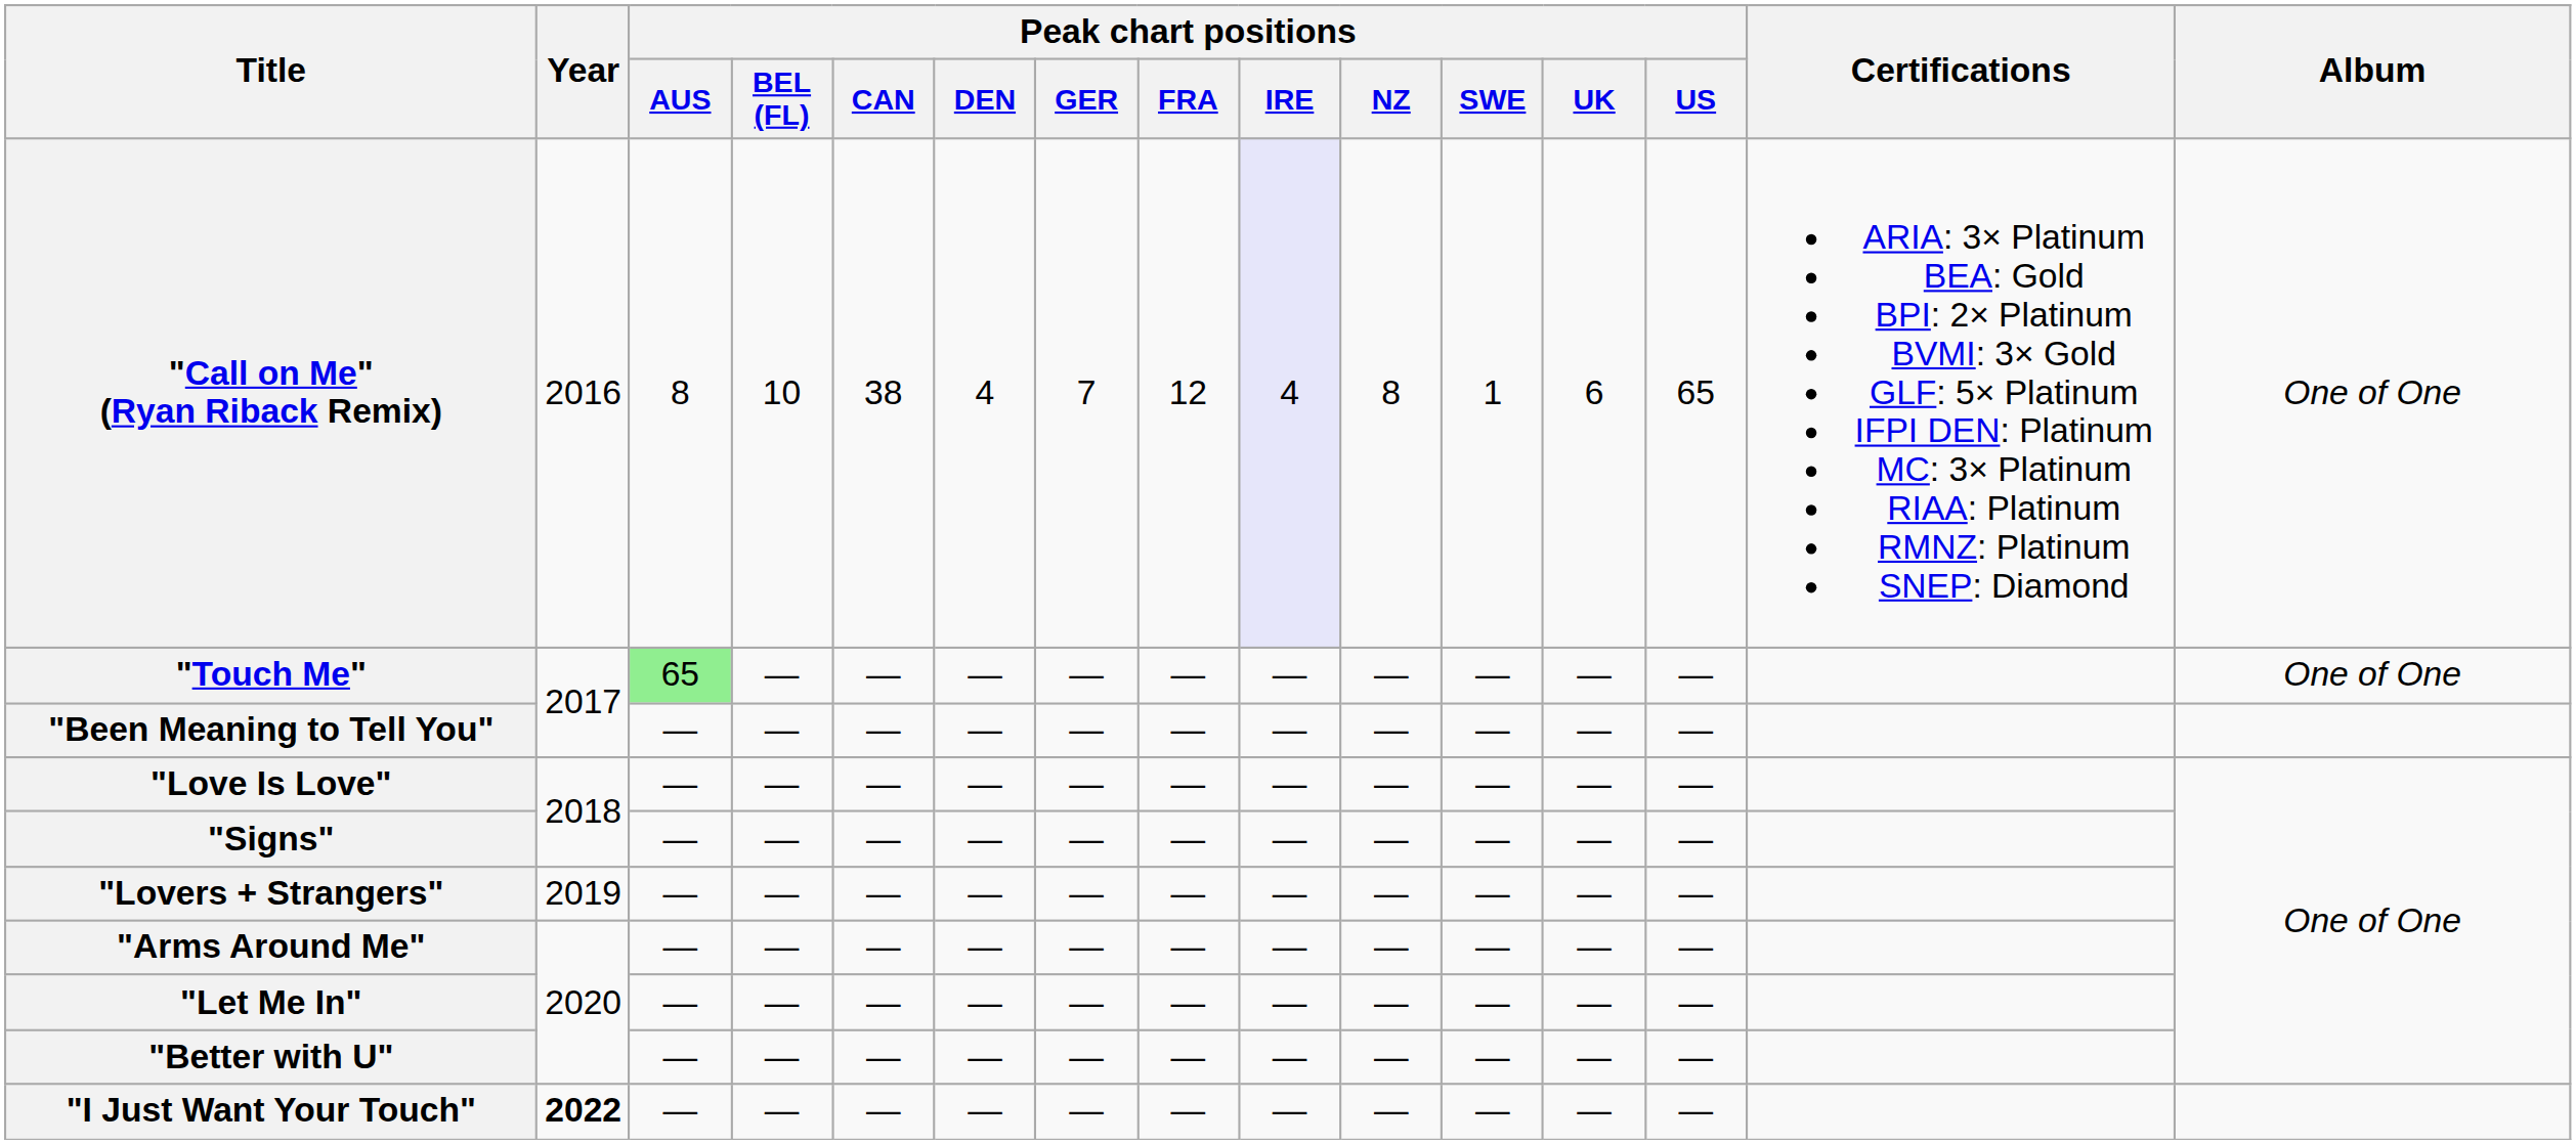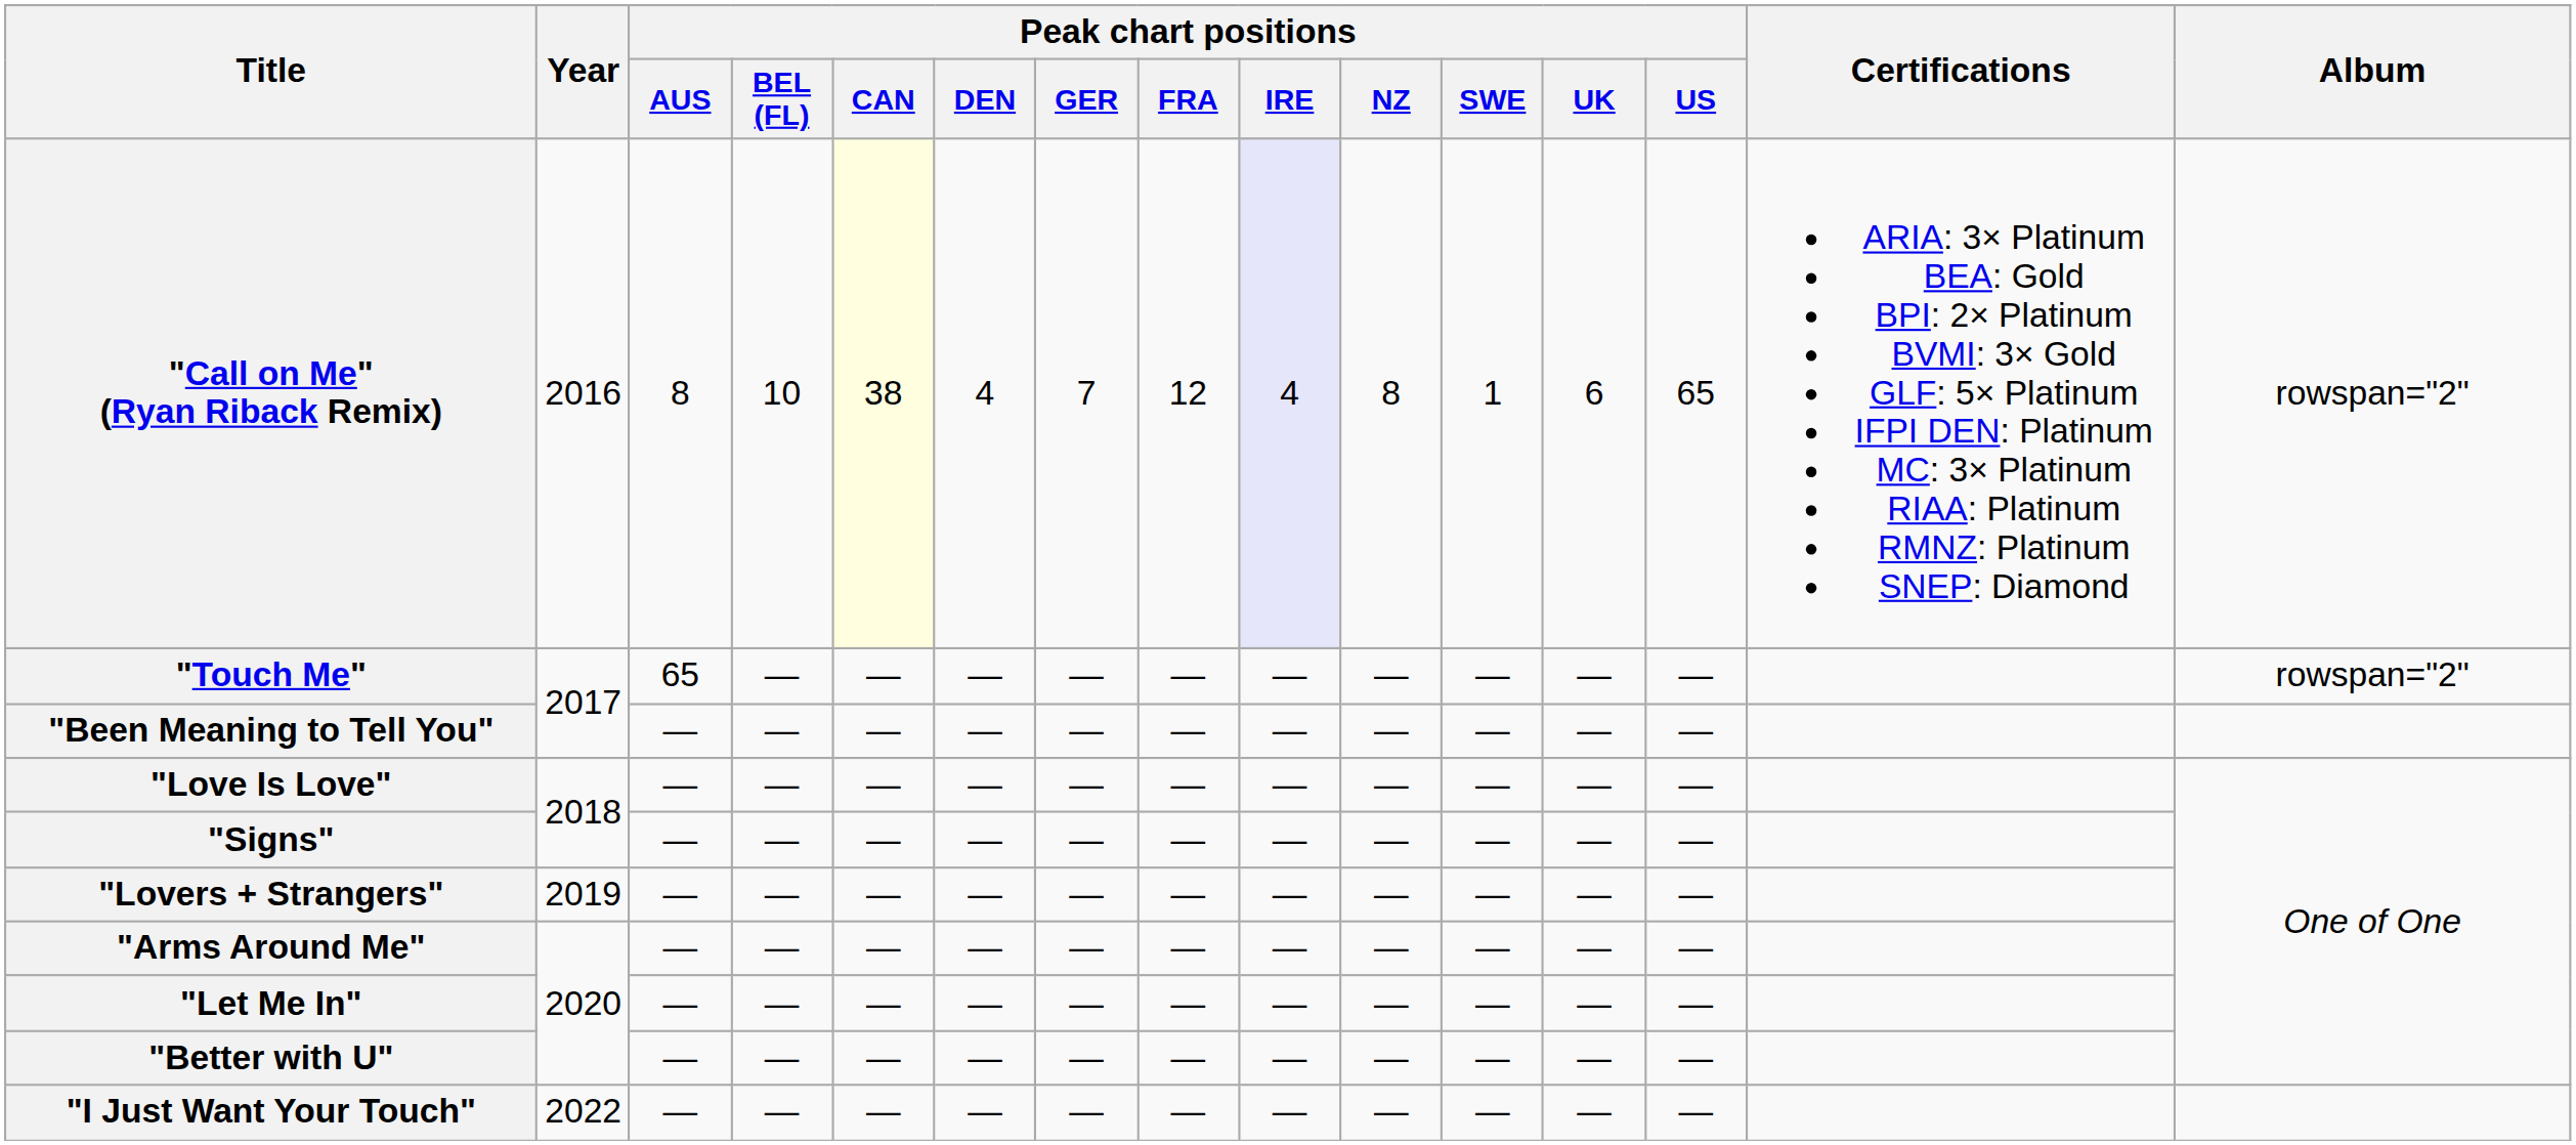"Call on Me" (Ryan Riback Remix) | Peak chart positions / CAN: no background -> lightyellow background
"Call on Me" (Ryan Riback Remix) | Album: One of One -> rowspan="2"
"Touch Me" | Peak chart positions / AUS: lightgreen background -> no background
"Touch Me" | Album: One of One -> rowspan="2"
"I Just Want Your Touch" | Year: bold -> normal
